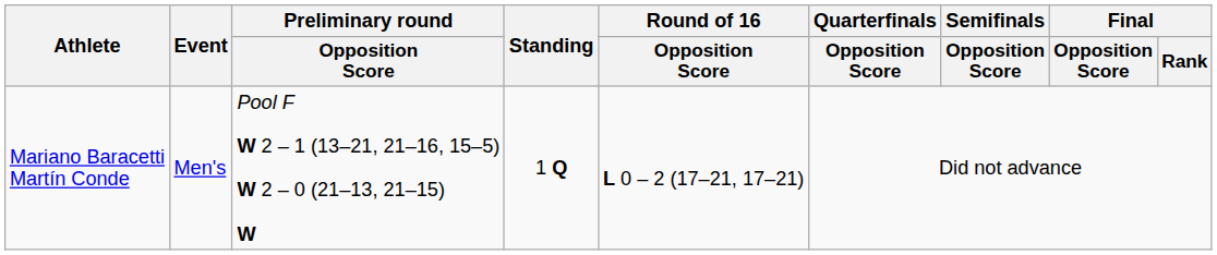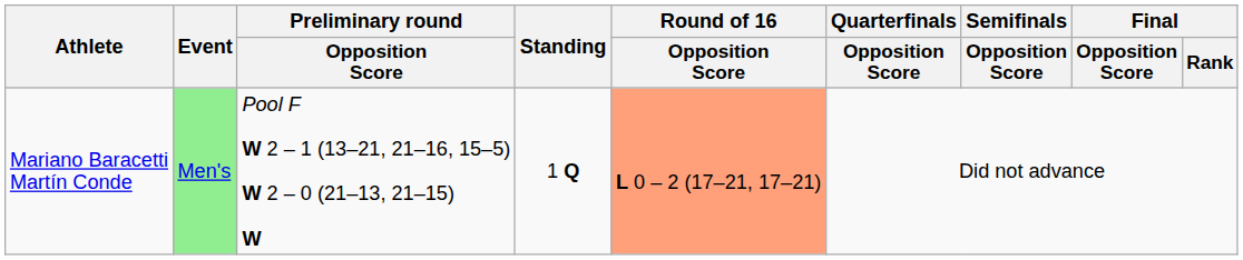Mariano Baracetti Martín Conde | Event: no background -> lightgreen background
Mariano Baracetti Martín Conde | Round of 16 / Opposition Score: no background -> lightsalmon background
